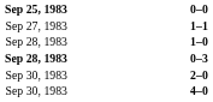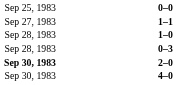0–0 | column 1: bold -> normal
0–3 | column 1: bold -> normal
2–0 | column 1: normal -> bold
